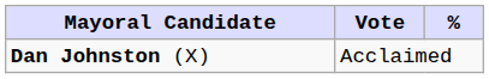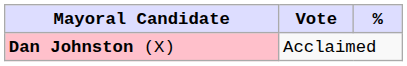Dan Johnston (X) | Mayoral Candidate: no background -> pink background
